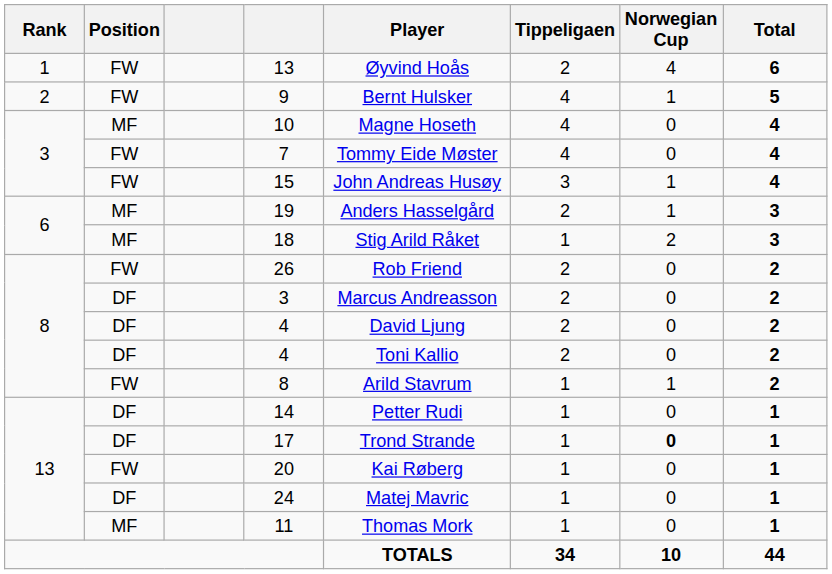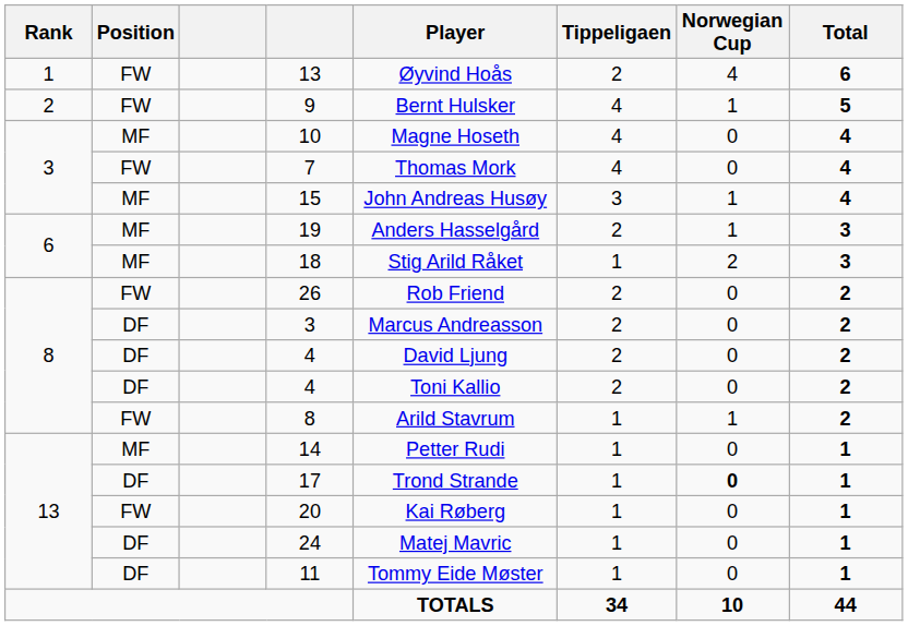7 | Player: Tommy Eide Møster -> Thomas Mork
15 | Position: FW -> MF
14 | Position: DF -> MF
11 | Position: MF -> DF
11 | Player: Thomas Mork -> Tommy Eide Møster
